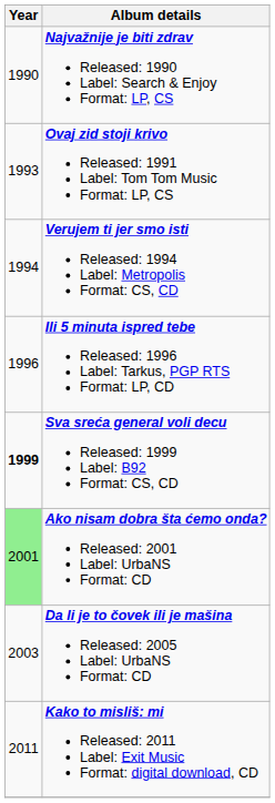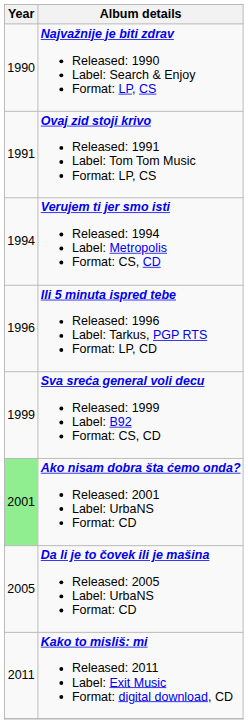row 3 | Year: 1993 -> 1991
row 6 | Year: bold -> normal
row 8 | Year: 2003 -> 2005
